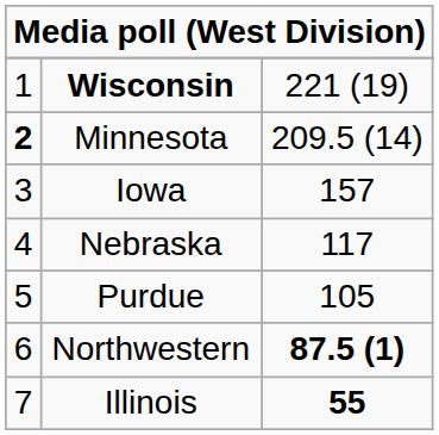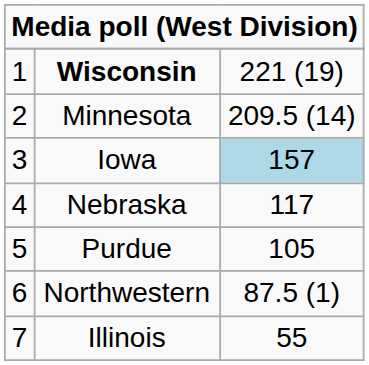Minnesota | column 1: bold -> normal
Iowa | column 3: no background -> lightblue background
Northwestern | column 3: bold -> normal
Illinois | column 3: bold -> normal
